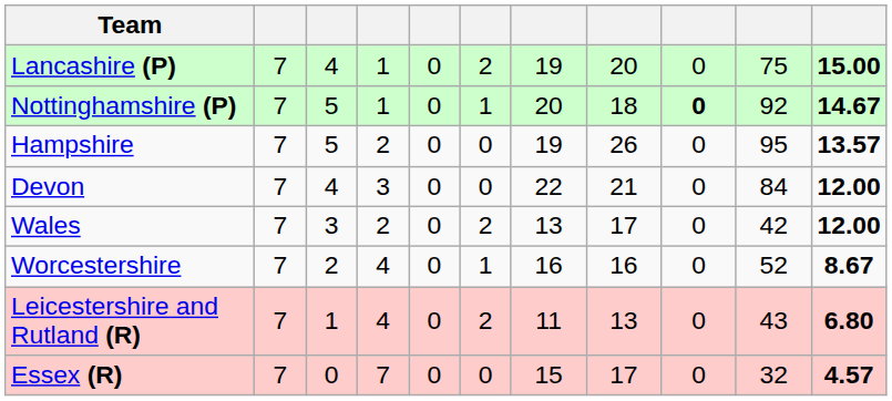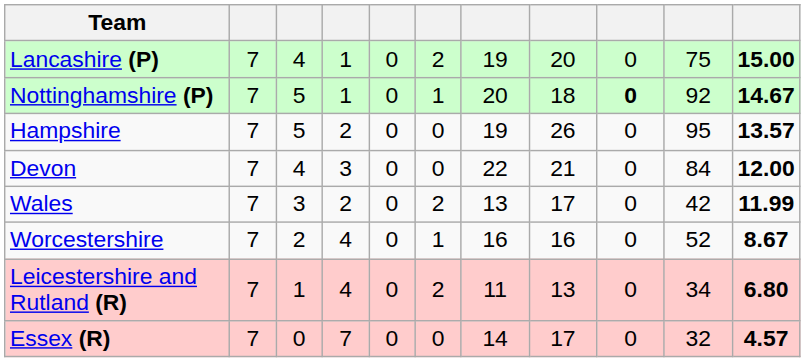Wales | column 11: 12.00 -> 11.99
Leicestershire and Rutland (R) | column 10: 43 -> 34
Essex (R) | column 7: 15 -> 14
